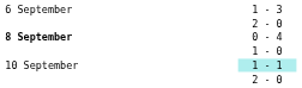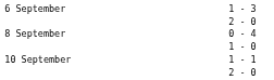0 - 4 | column 1: bold -> normal
1 - 1 | column 2: paleturquoise background -> no background
